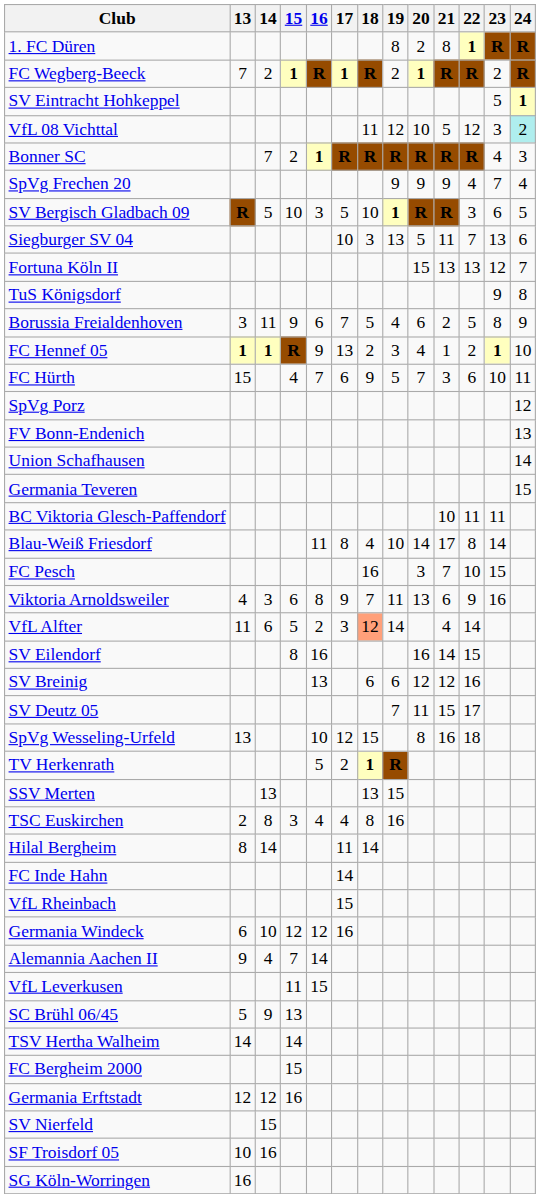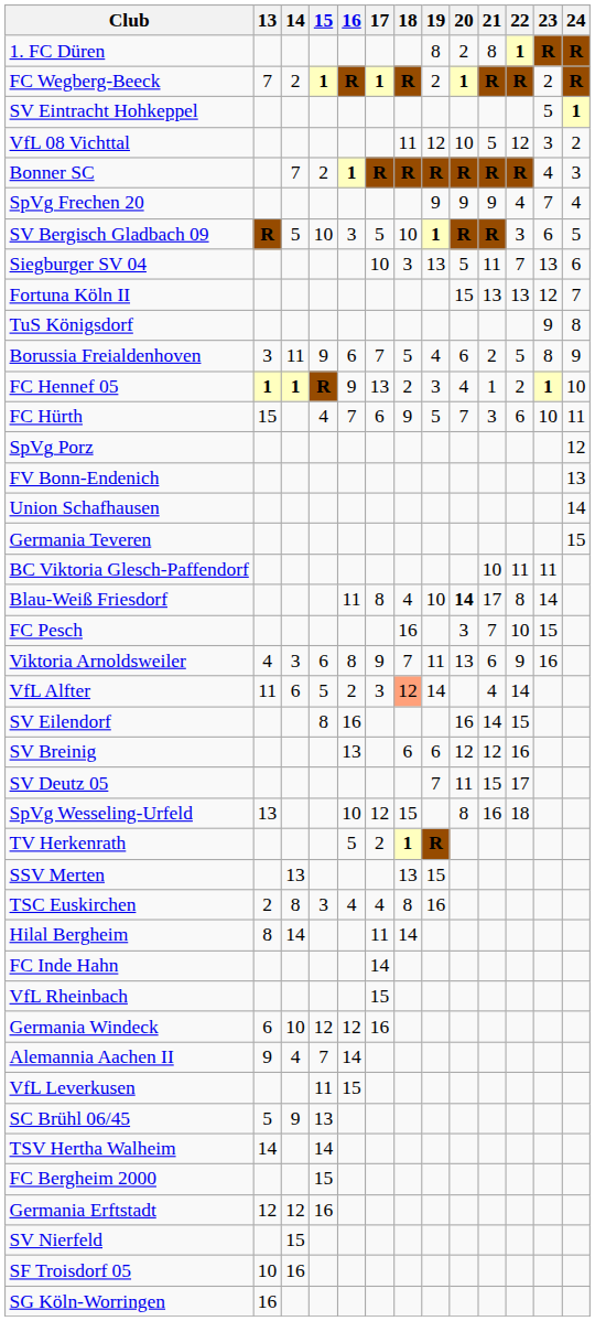VfL 08 Vichttal | 24: paleturquoise background -> no background
Blau-Weiß Friesdorf | 20: normal -> bold
